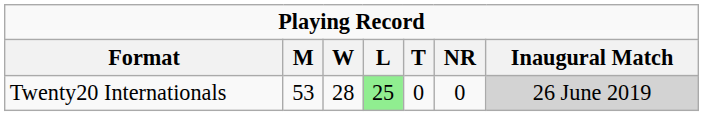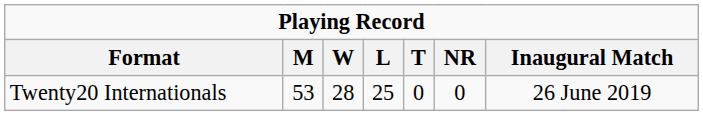Twenty20 Internationals | L: lightgreen background -> no background
Twenty20 Internationals | Inaugural Match: lightgrey background -> no background
